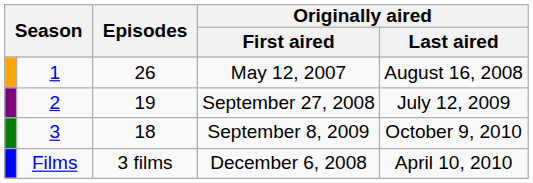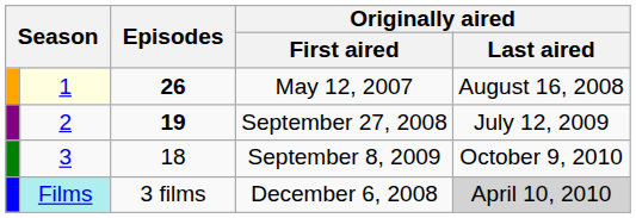May 12, 2007 | column 2: no background -> lightyellow background
May 12, 2007 | Episodes: normal -> bold
September 27, 2008 | Episodes: normal -> bold
December 6, 2008 | column 2: no background -> paleturquoise background
December 6, 2008 | Originally aired / Last aired: no background -> lightgrey background
